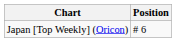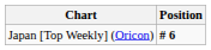Japan [Top Weekly] (Oricon) | Position: normal -> bold
